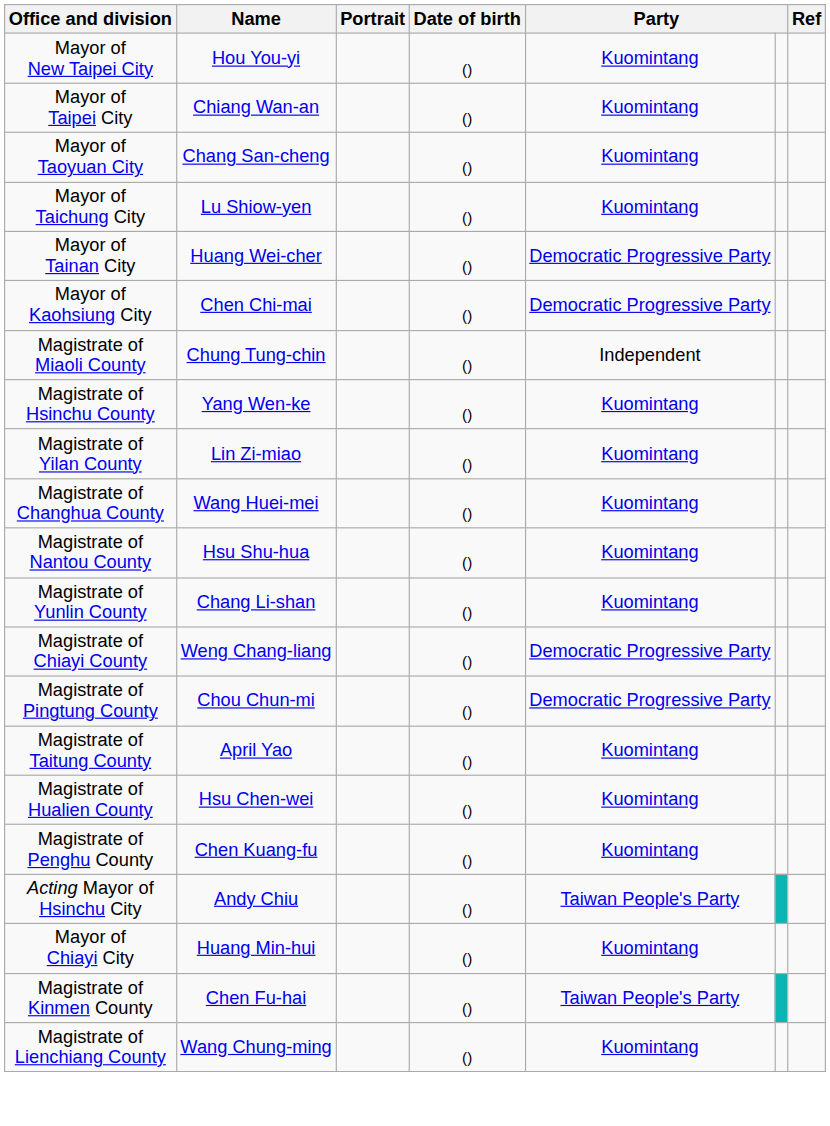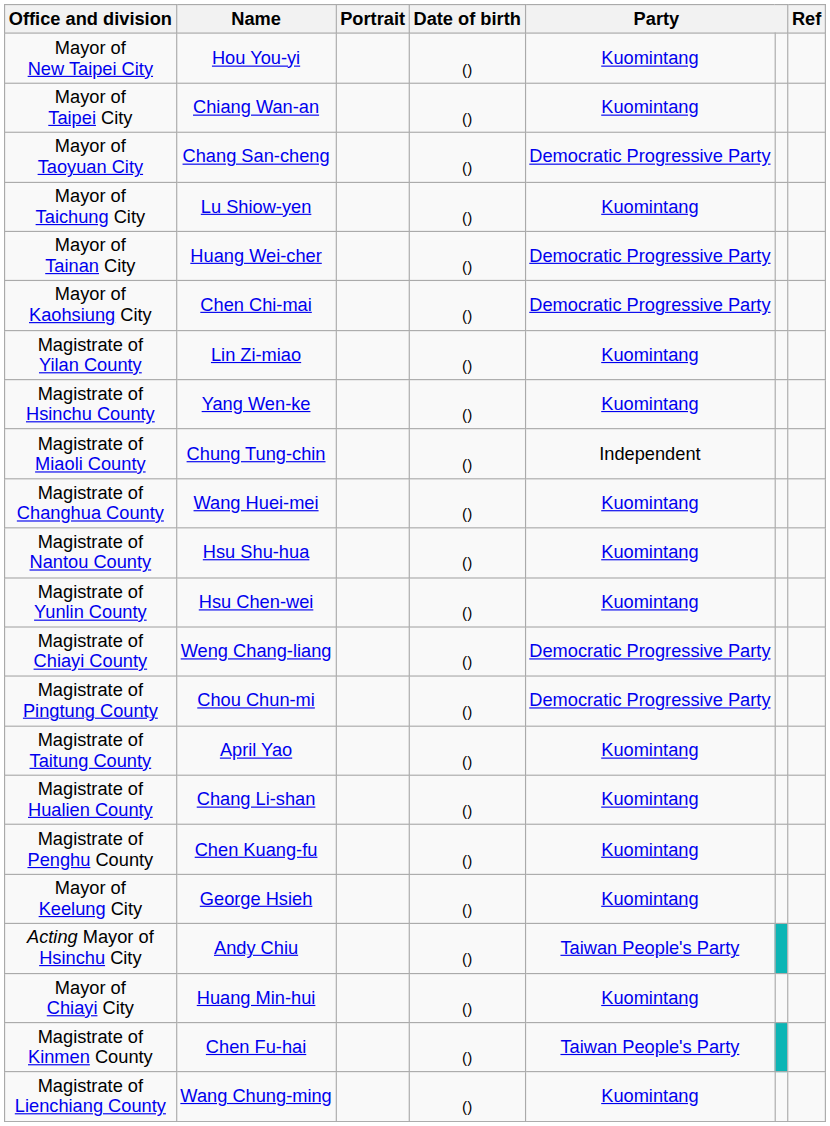Mayor of Taoyuan City | column 5: Kuomintang -> Democratic Progressive Party
rows swapped: Magistrate of Yilan County <-> Magistrate of Miaoli County
Magistrate of Yunlin County | Name: Chang Li-shan -> Hsu Chen-wei
Magistrate of Hualien County | Name: Hsu Chen-wei -> Chang Li-shan
+ row: Mayor of Keelung City | George Hsieh | () | Kuomintang
